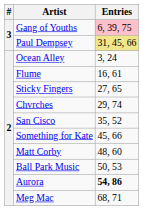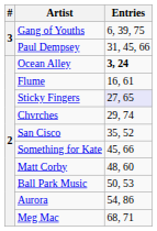Gang of Youths | Entries: pink background -> no background
Paul Dempsey | Entries: khaki background -> no background
Ocean Alley | Entries: normal -> bold
Sticky Fingers | Entries: no background -> lavender background
Aurora | Entries: bold -> normal
